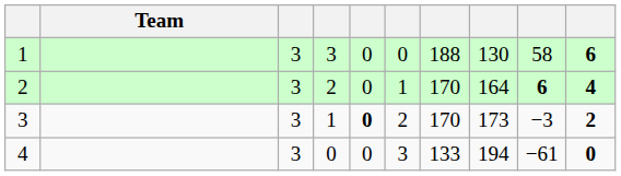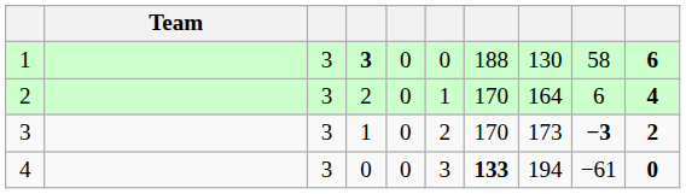row 2 | column 4: normal -> bold
row 3 | column 9: bold -> normal
row 4 | column 5: bold -> normal
row 4 | column 9: normal -> bold
row 5 | column 7: normal -> bold
